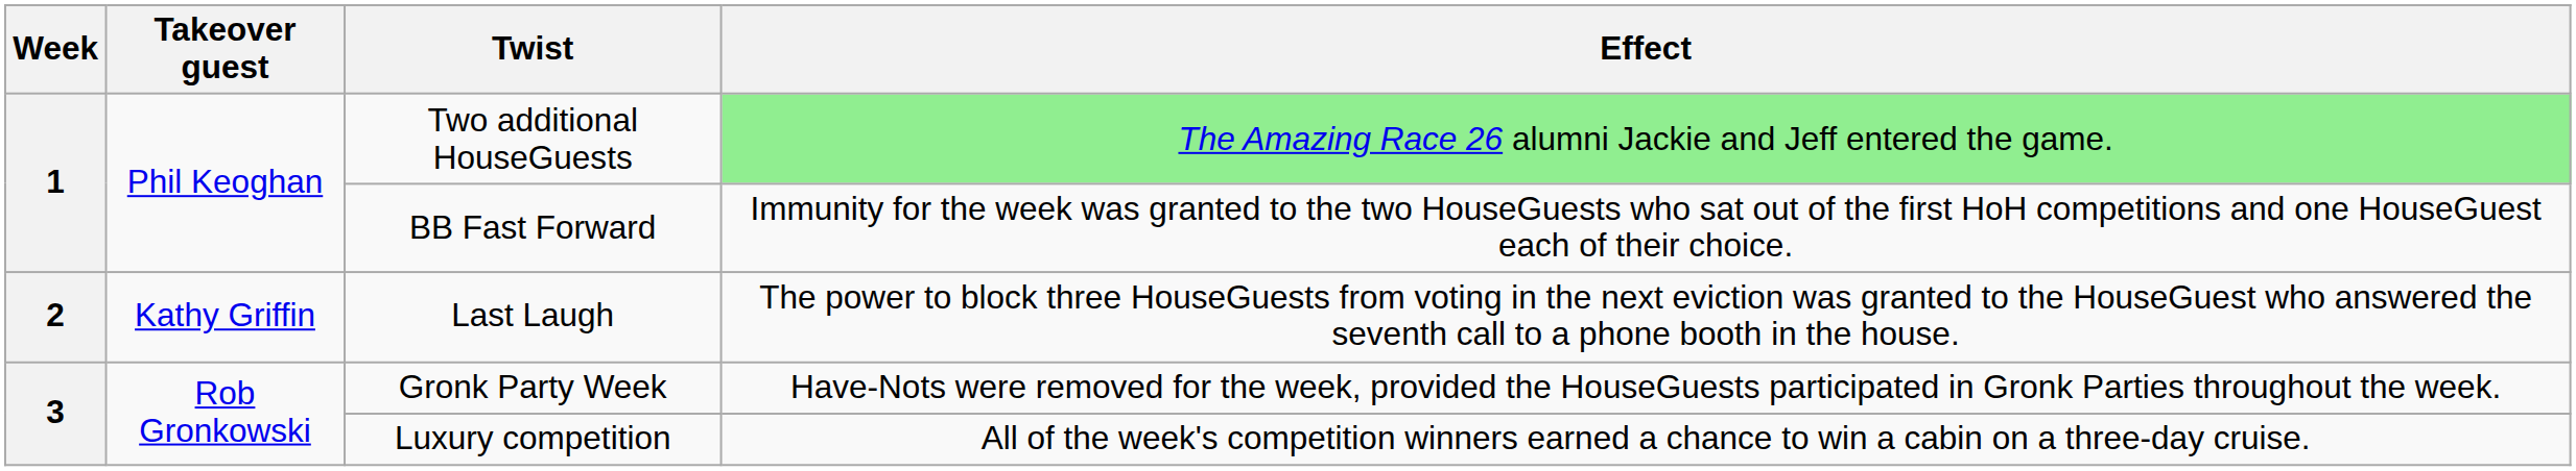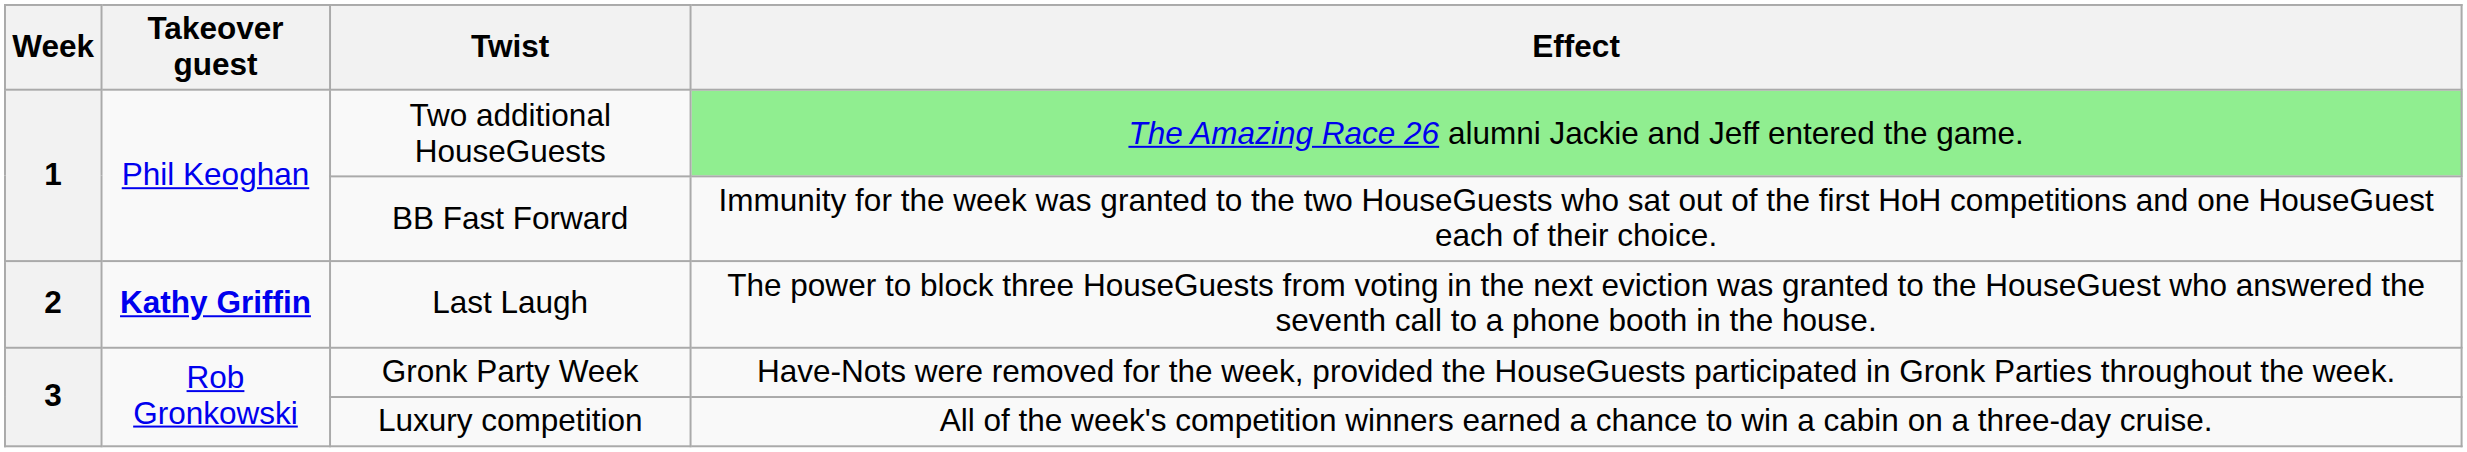Last Laugh | Takeover guest: normal -> bold
